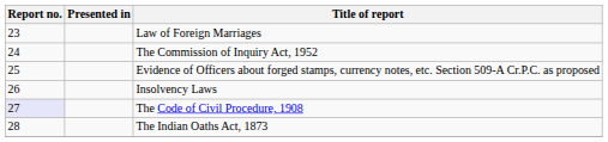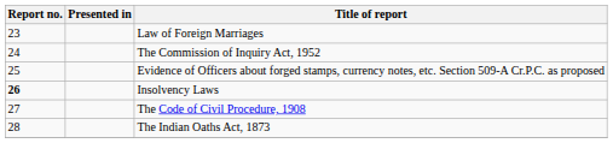Insolvency Laws | Report no.: normal -> bold
The Code of Civil Procedure, 1908 | Report no.: lavender background -> no background
